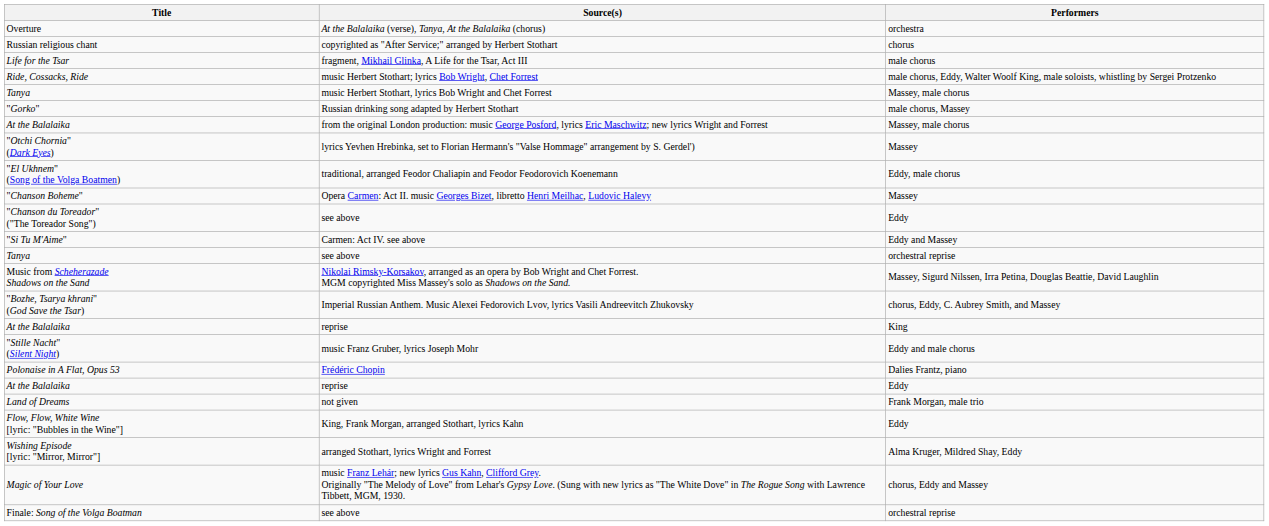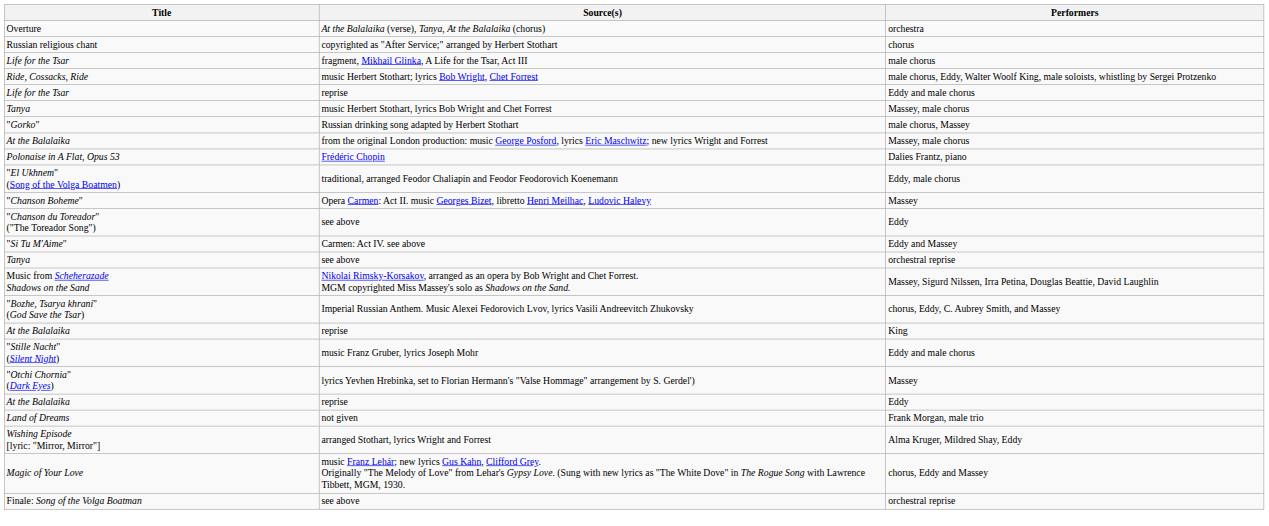+ row: Life for the Tsar | reprise | Eddy and male chorus
rows swapped: Polonaise in A Flat, Opus 53 <-> "Otchi Chornia" (Dark Eyes)
- row: Flow, Flow, White Wine [lyric: "Bubbles in the Wine"] | King, Frank Morgan, arranged Stothart, lyrics Kahn | Eddy
